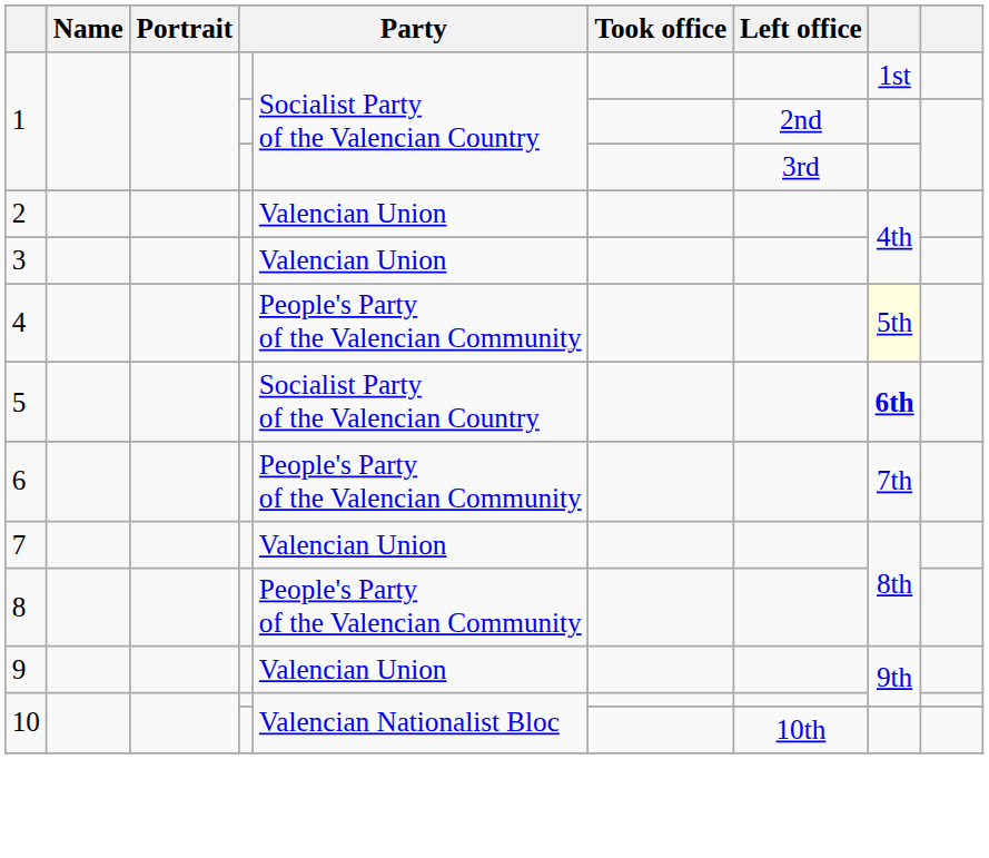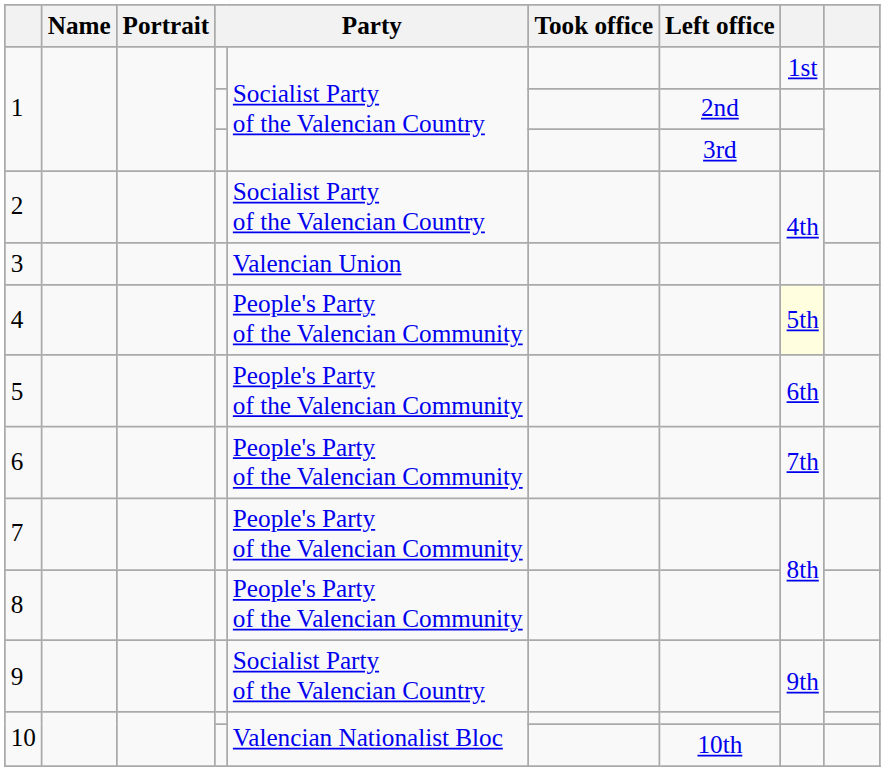2 | column 5: Valencian Union -> Socialist Party of the Valencian Country
5 | column 5: Socialist Party of the Valencian Country -> People's Party of the Valencian Community
5 | column 8: bold -> normal
7 | column 5: Valencian Union -> People's Party of the Valencian Community
9 | column 5: Valencian Union -> Socialist Party of the Valencian Country
